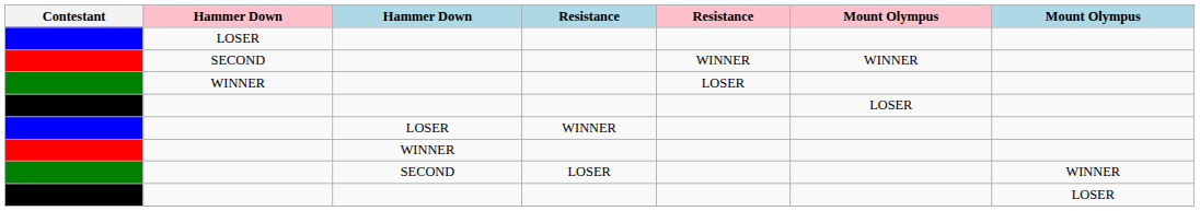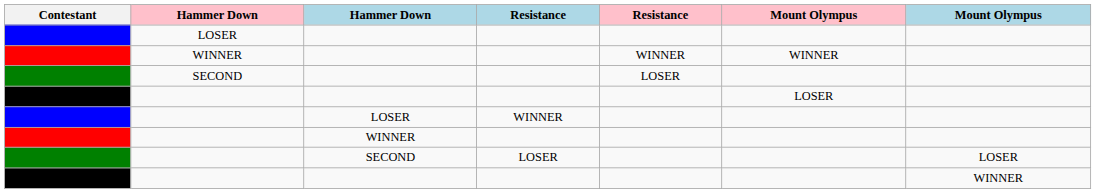row 3 | column 2: SECOND -> WINNER
row 4 | column 2: WINNER -> SECOND
row 8 | column 7: WINNER -> LOSER
row 9 | column 7: LOSER -> WINNER
